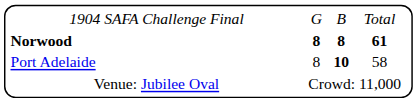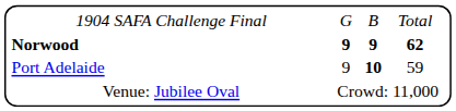Norwood | column 2: 8 -> 9
Norwood | column 3: 8 -> 9
Norwood | column 4: 61 -> 62
Port Adelaide | column 2: 8 -> 9
Port Adelaide | column 4: 58 -> 59
